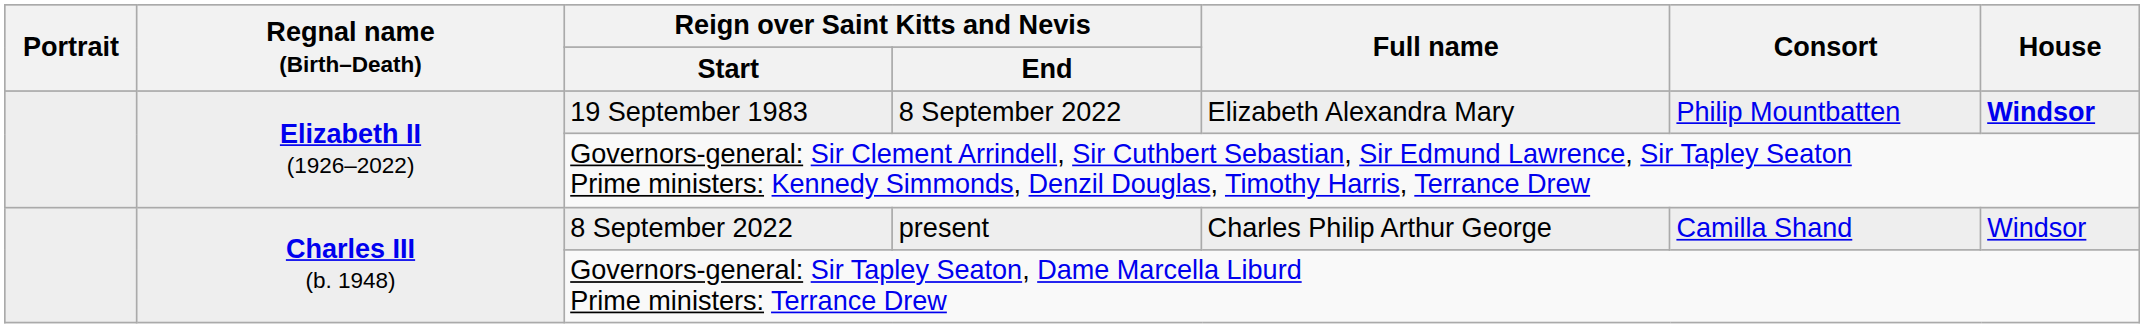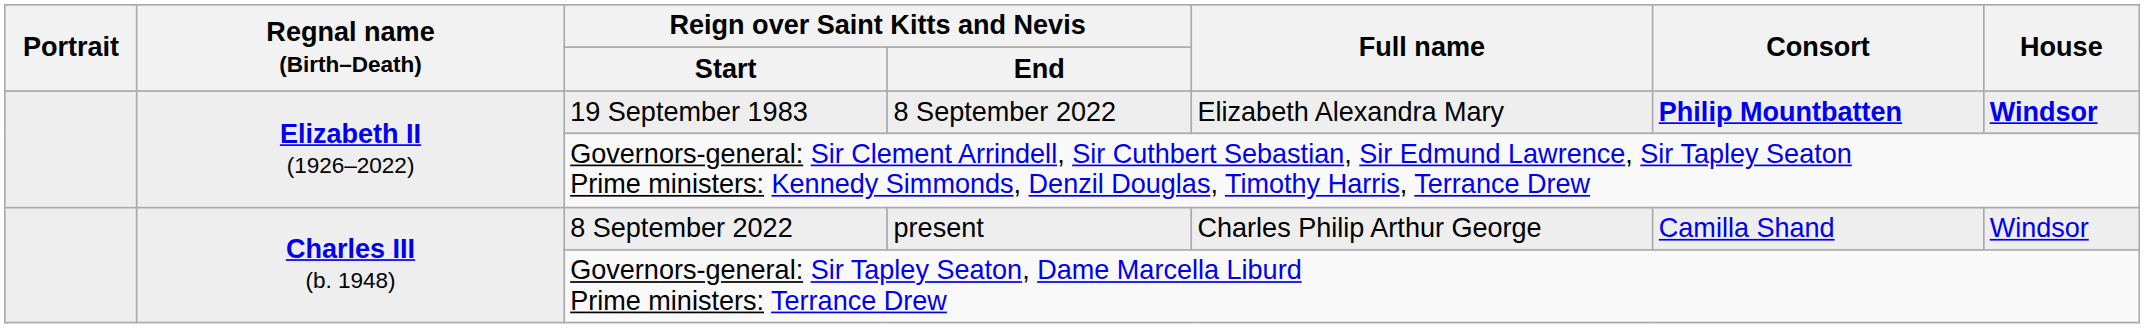19 September 1983 | Consort: normal -> bold
